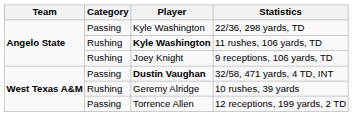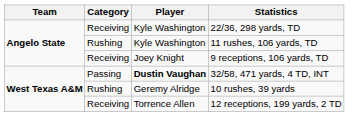22/36, 298 yards, TD | Category: Passing -> Receiving
11 rushes, 106 yards, TD | Player: bold -> normal
9 receptions, 106 yards, TD | Category: Rushing -> Receiving
12 receptions, 199 yards, 2 TD | Category: Passing -> Receiving
